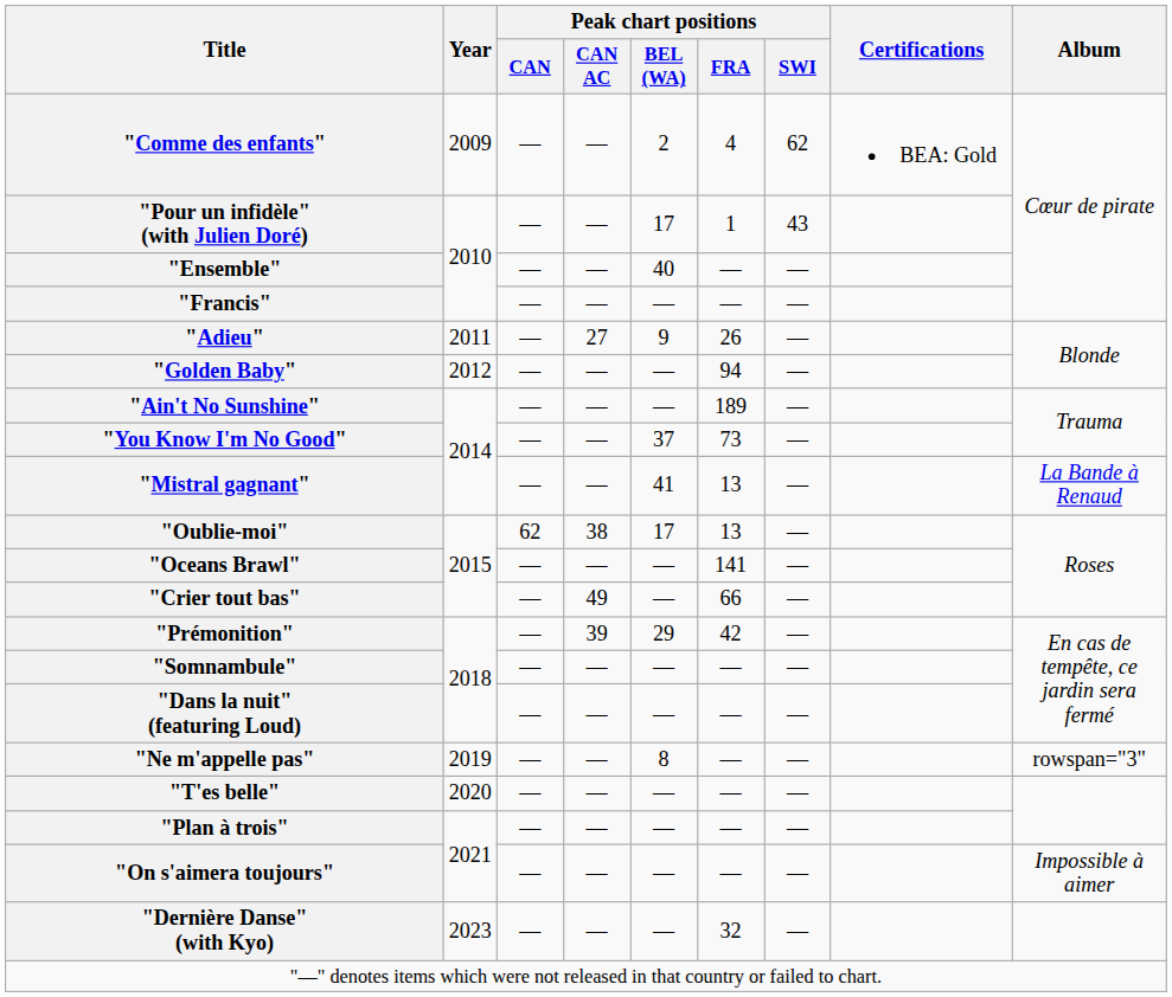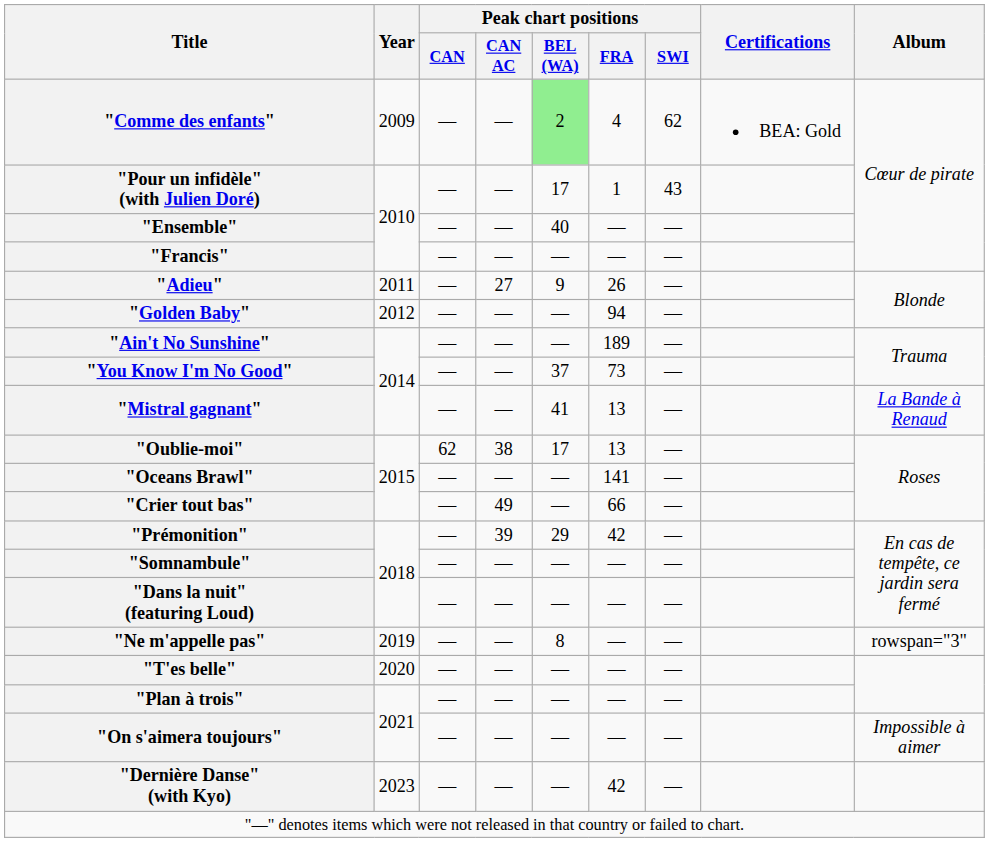"Comme des enfants" | Peak chart positions / BEL (WA): no background -> lightgreen background
"Dernière Danse" (with Kyo) | Peak chart positions / FRA: 32 -> 42
